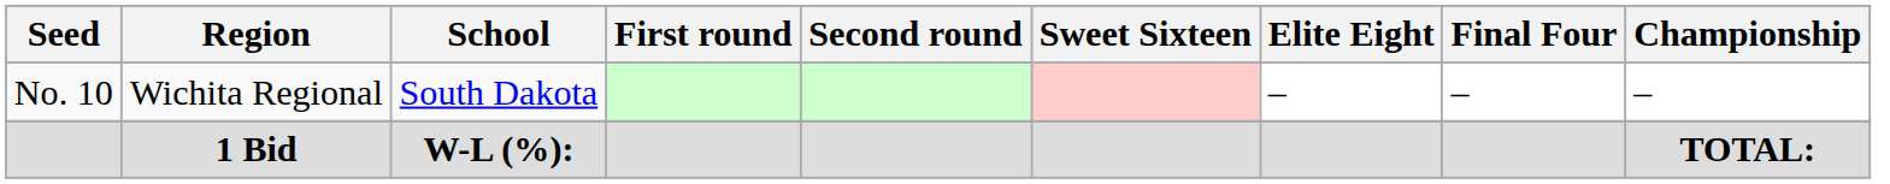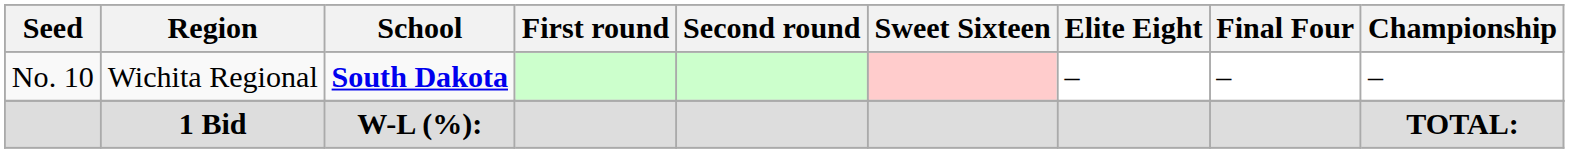No. 10 | School: normal -> bold
